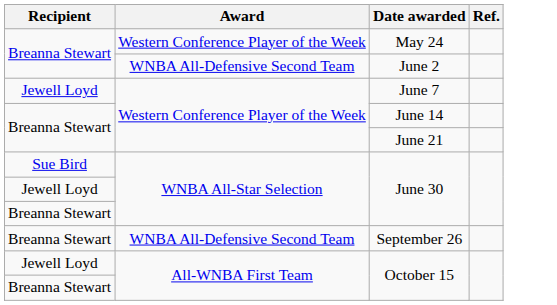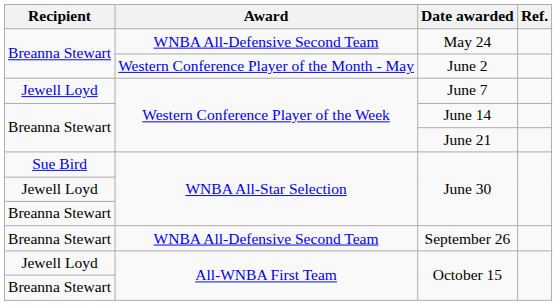May 24 | Award: Western Conference Player of the Week -> WNBA All-Defensive Second Team
June 2 | Award: WNBA All-Defensive Second Team -> Western Conference Player of the Month - May
